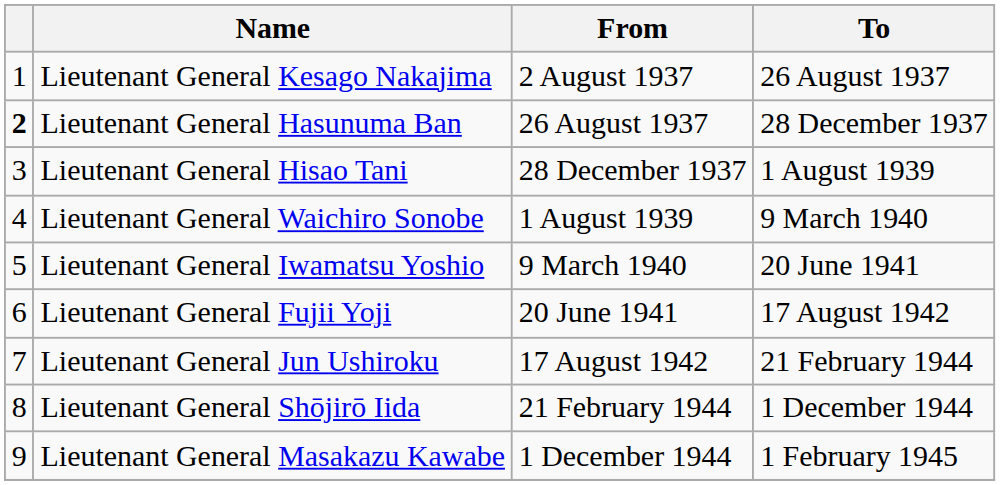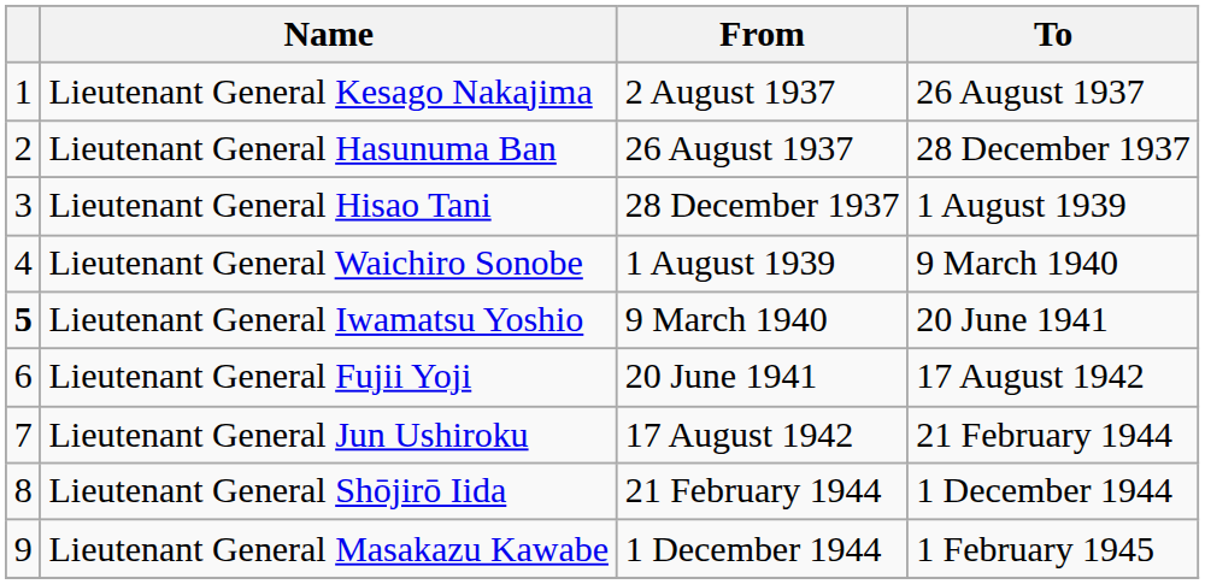Lieutenant General Hasunuma Ban | column 1: bold -> normal
Lieutenant General Iwamatsu Yoshio | column 1: normal -> bold
